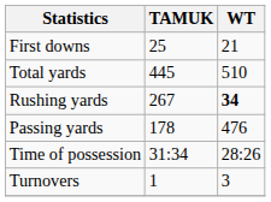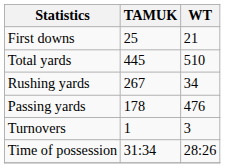Rushing yards | WT: bold -> normal
rows swapped: Turnovers <-> Time of possession
